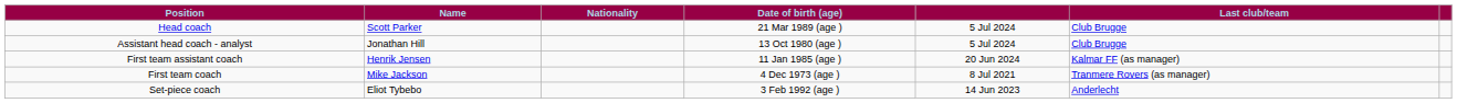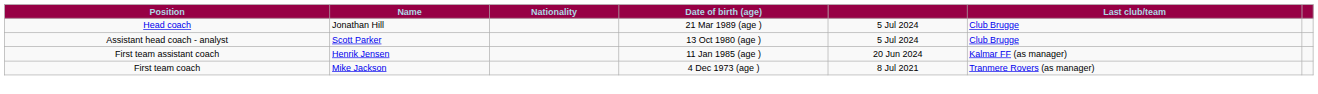Head coach | Name: Scott Parker -> Jonathan Hill
Assistant head coach - analyst | Name: Jonathan Hill -> Scott Parker
- row: Set-piece coach | Eliot Tybebo | 3 Feb 1992 (age ) | 14 Jun 2023 | Anderlecht
